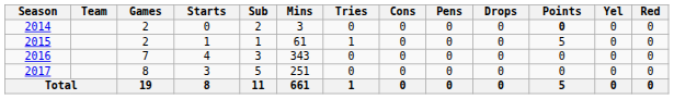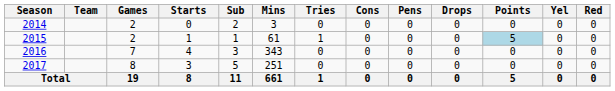2014 | Points: bold -> normal
2015 | Points: no background -> lightblue background
